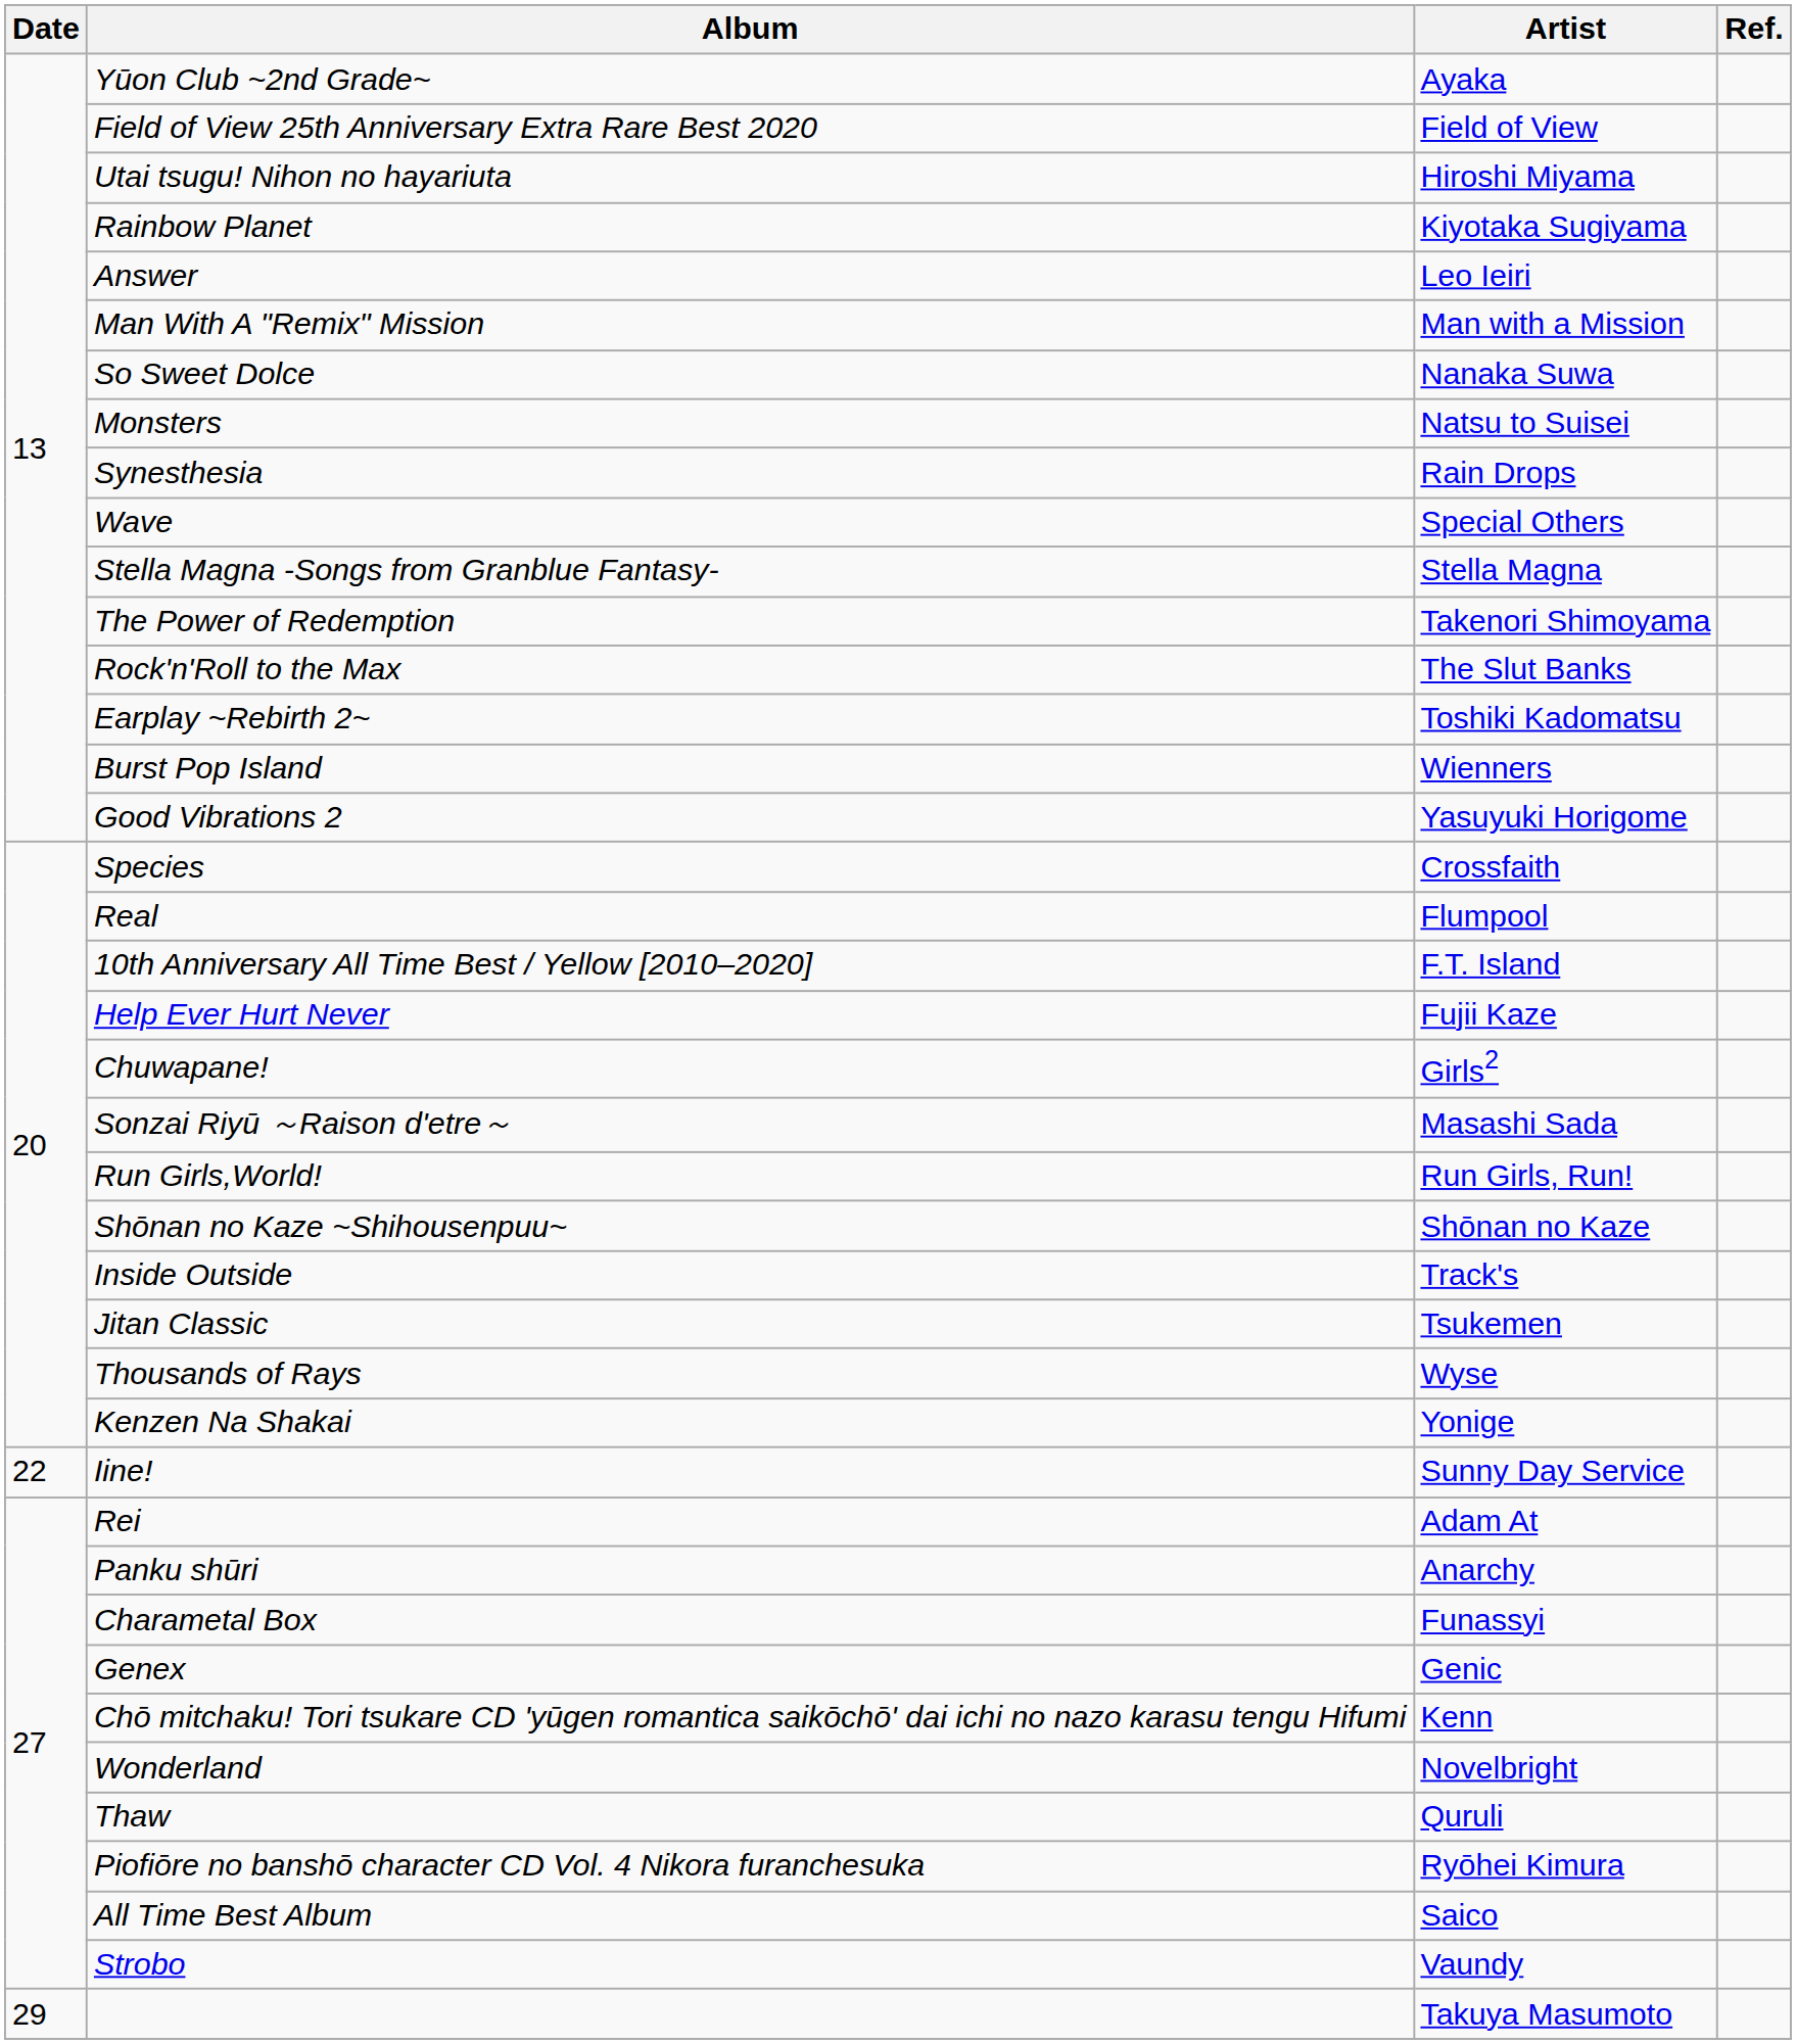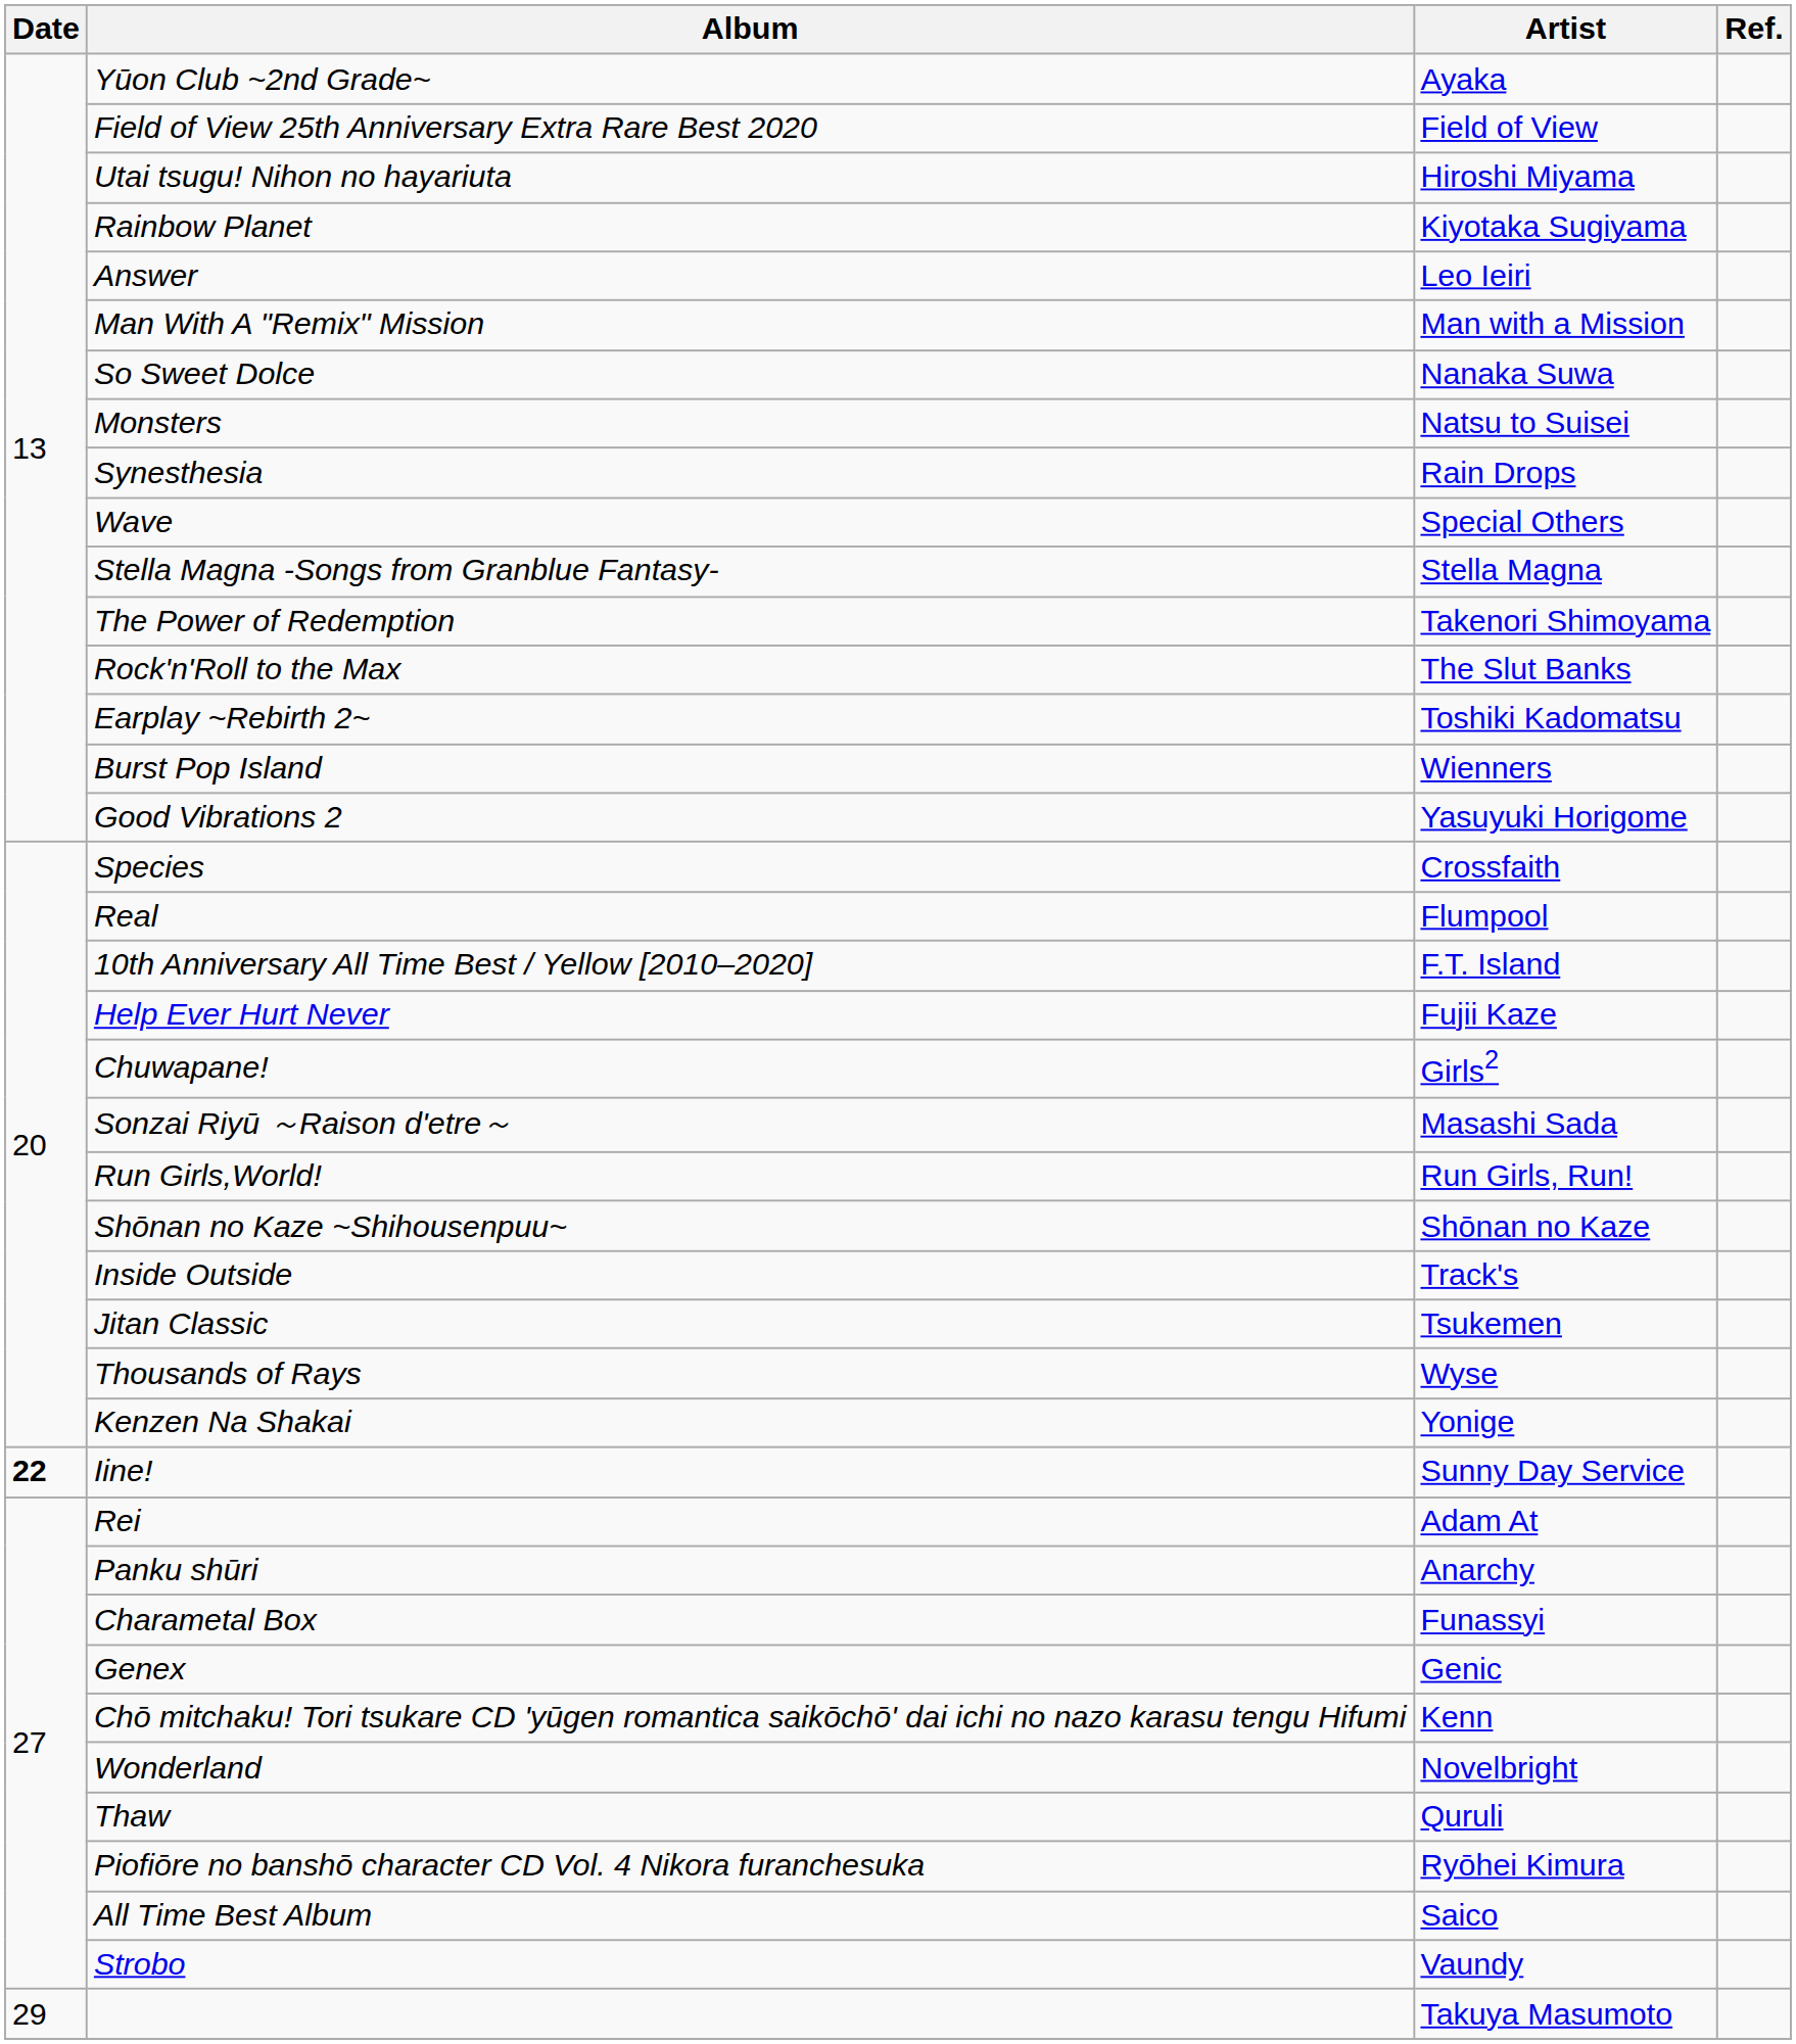Iine! | Date: normal -> bold
